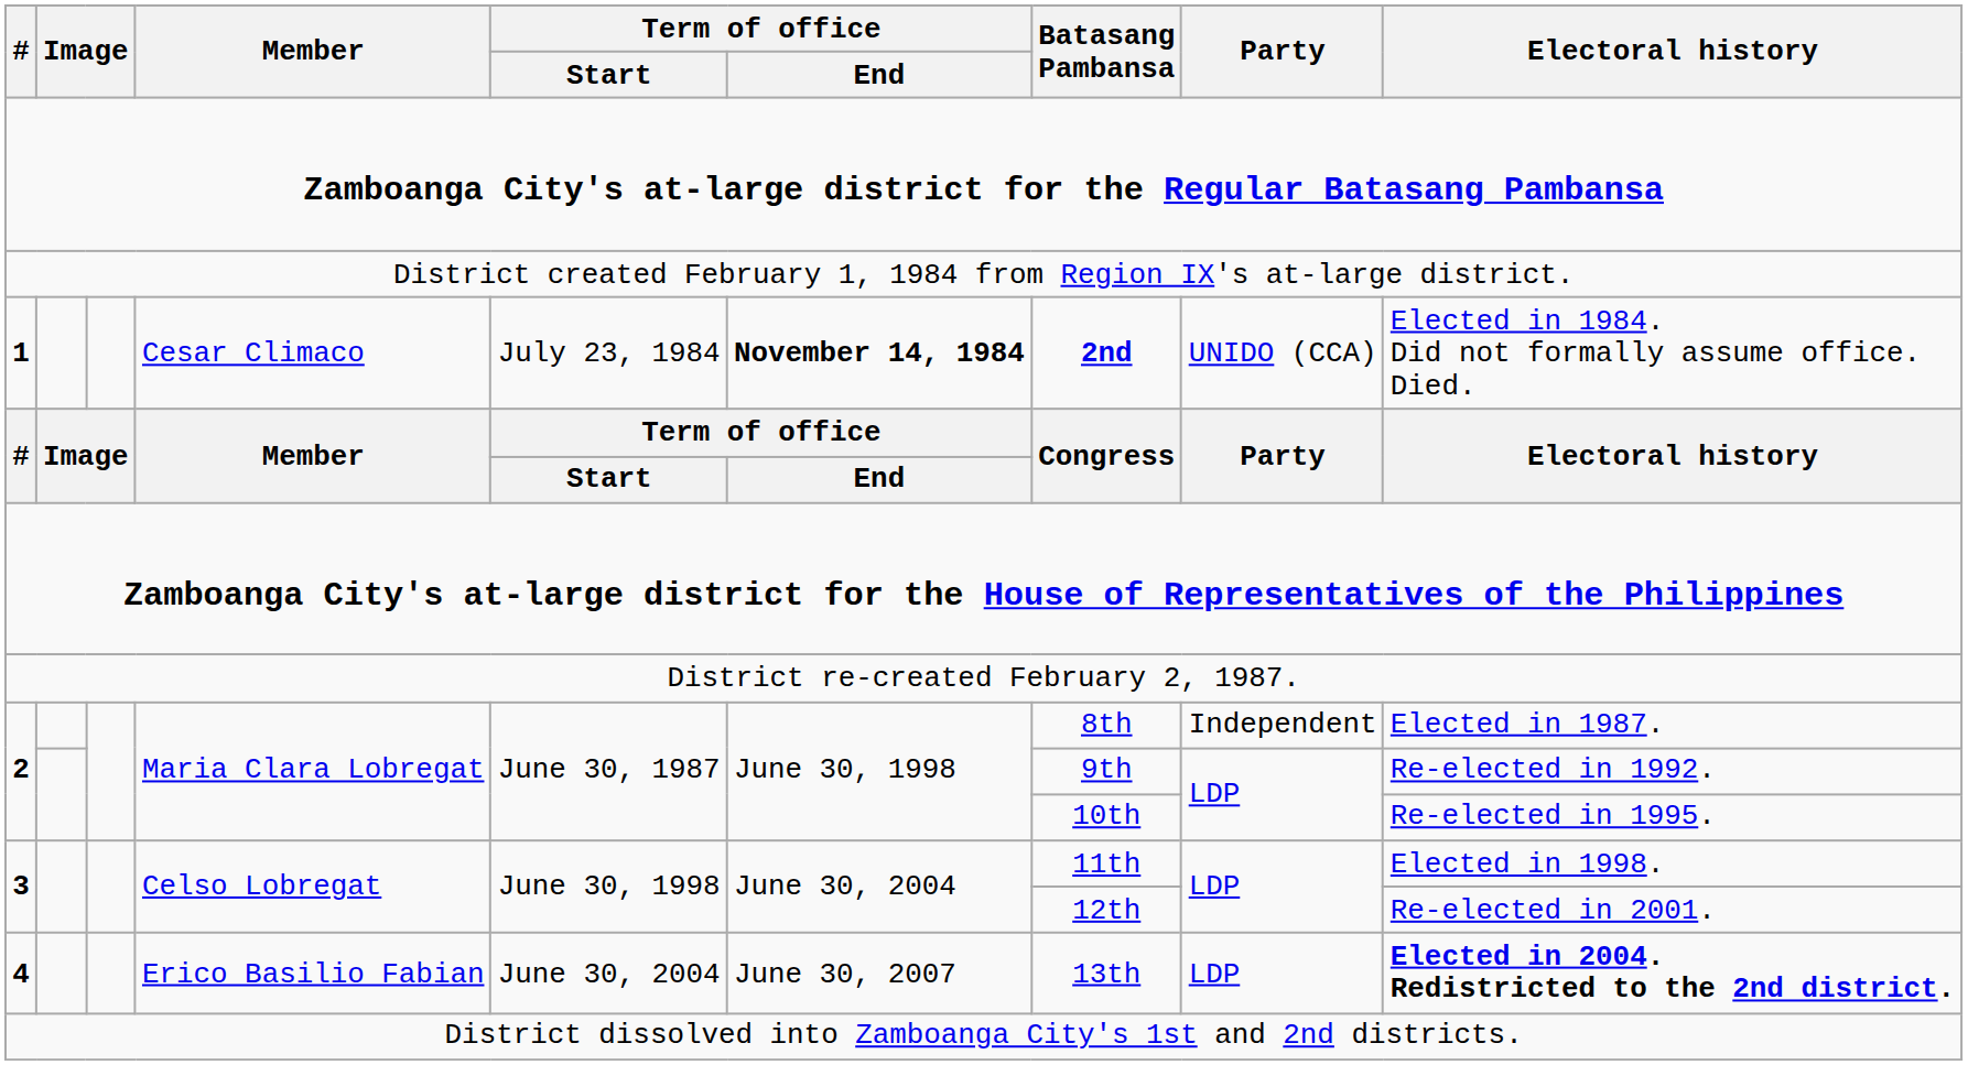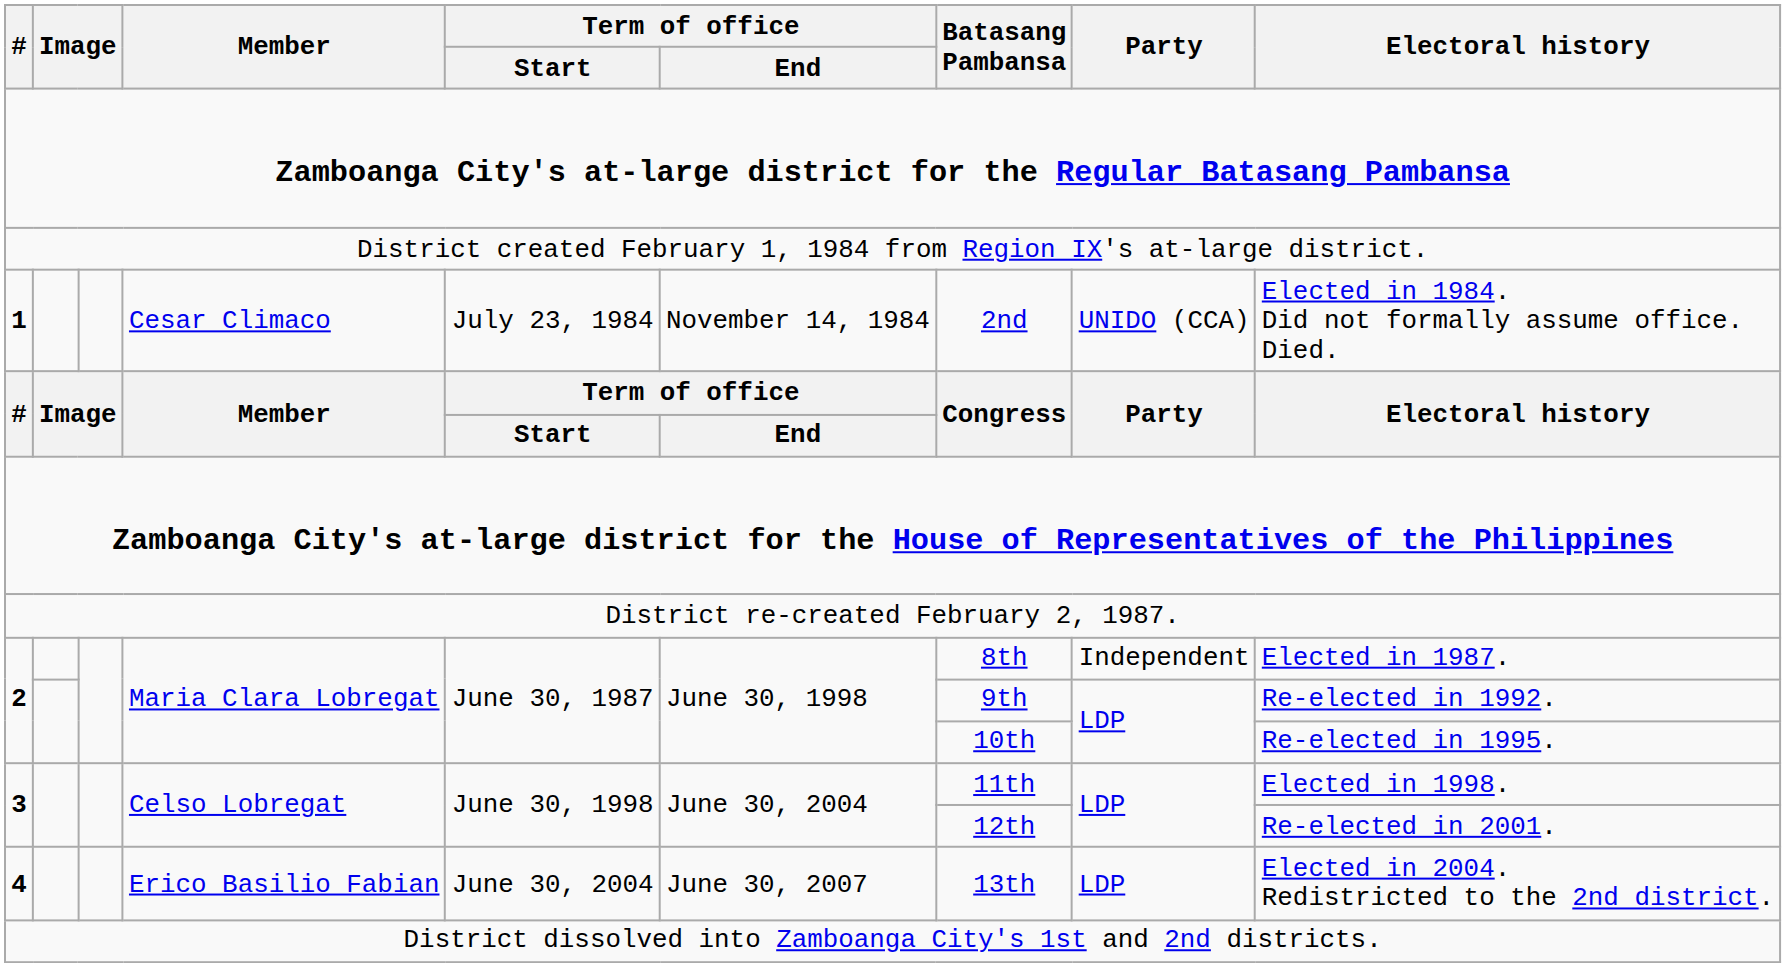1 | Term of office / End: bold -> normal
1 | Batasang Pambansa: bold -> normal
4 | Electoral history: bold -> normal
